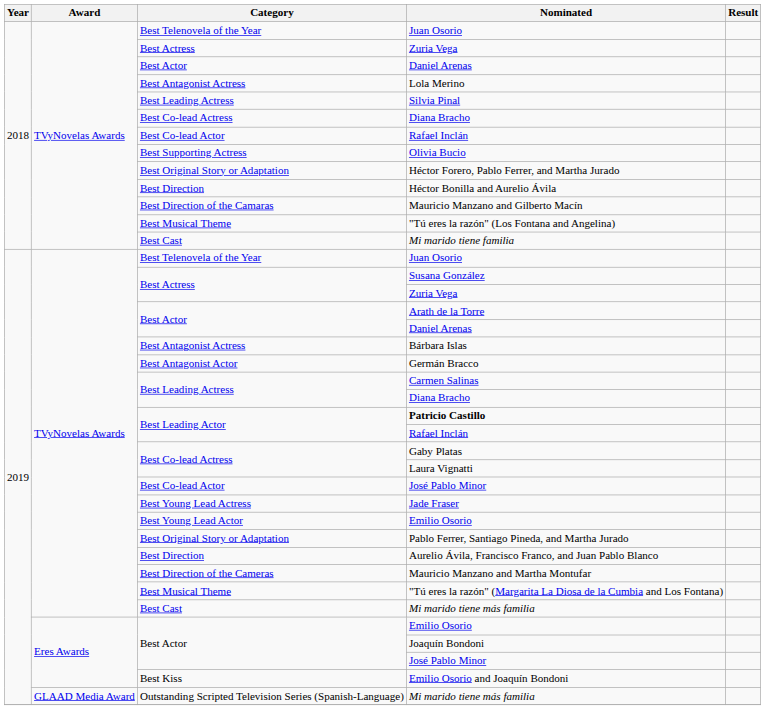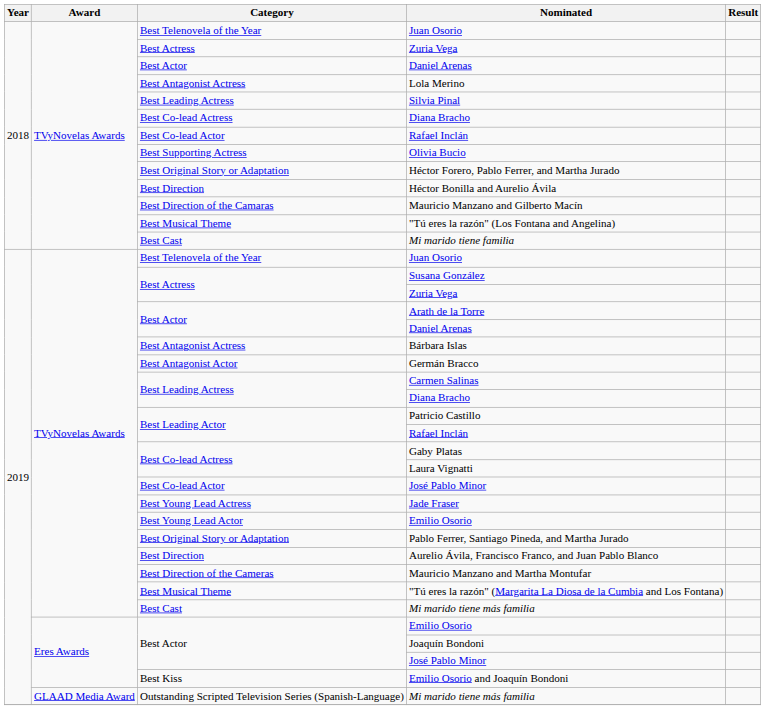Patricio Castillo | Nominated: bold -> normal
